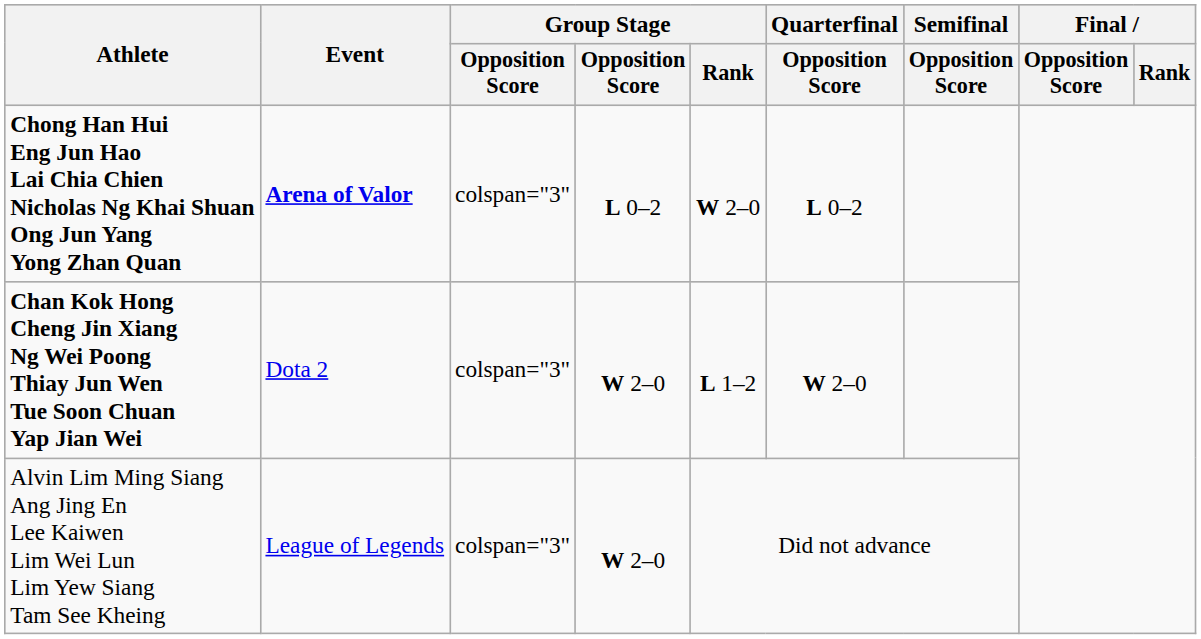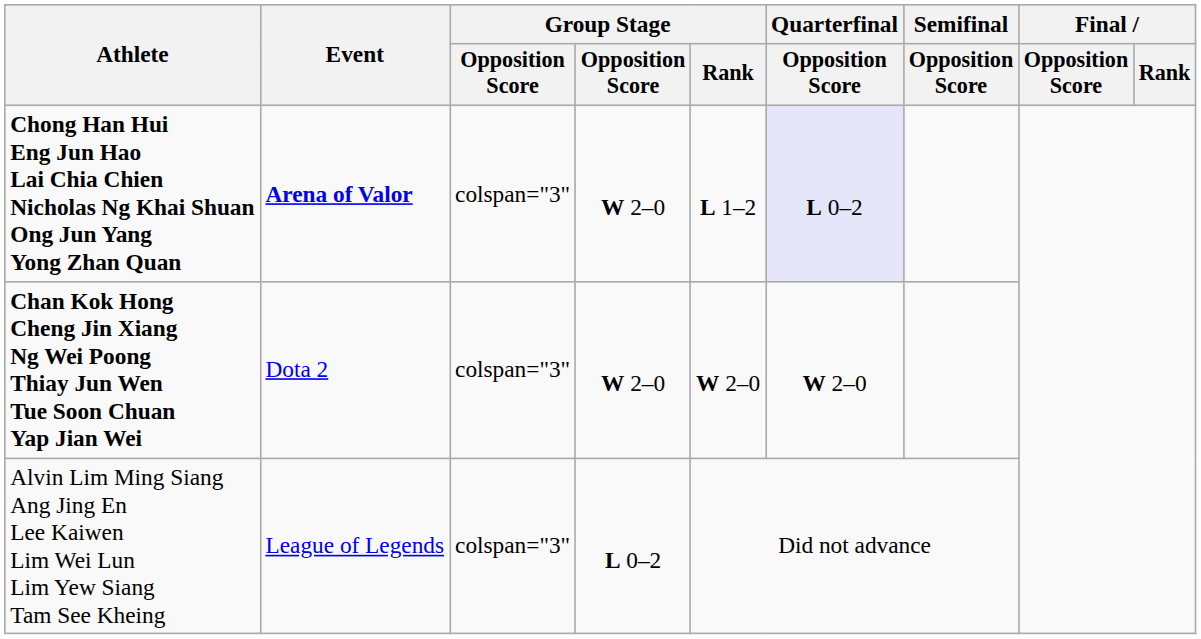row 3 | column 4: L 0–2 -> W 2–0
row 3 | Group Stage / Rank: W 2–0 -> L 1–2
row 3 | Quarterfinal / Opposition Score: no background -> lavender background
row 4 | Group Stage / Rank: L 1–2 -> W 2–0
row 5 | column 4: W 2–0 -> L 0–2
